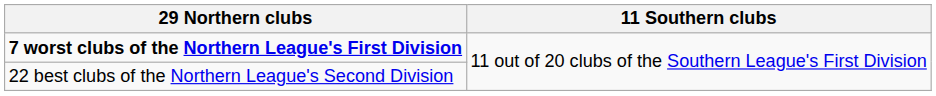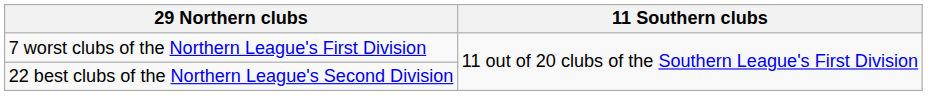7 worst clubs of the Northern League's First Division | 29 Northern clubs: bold -> normal
